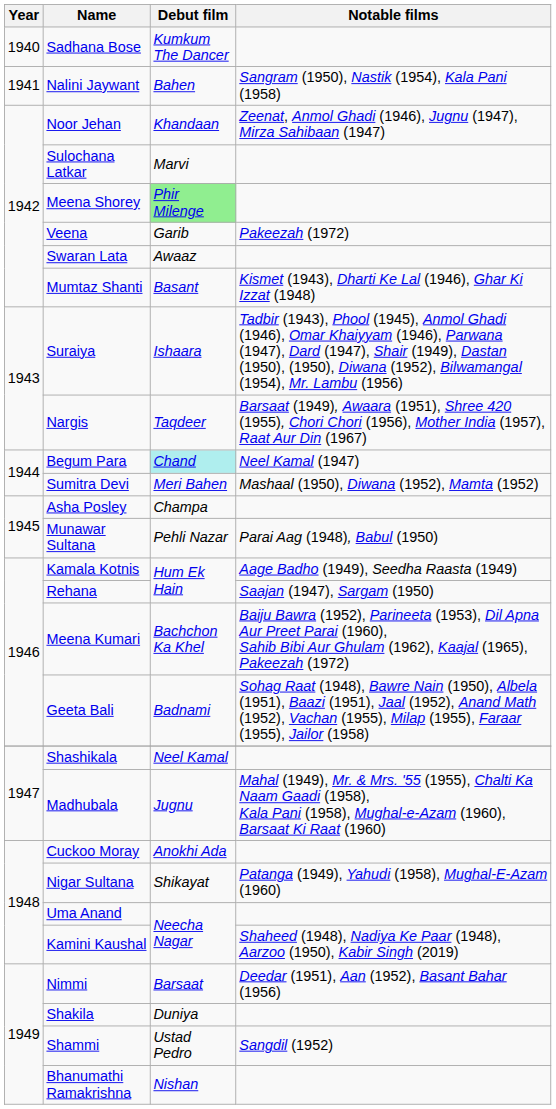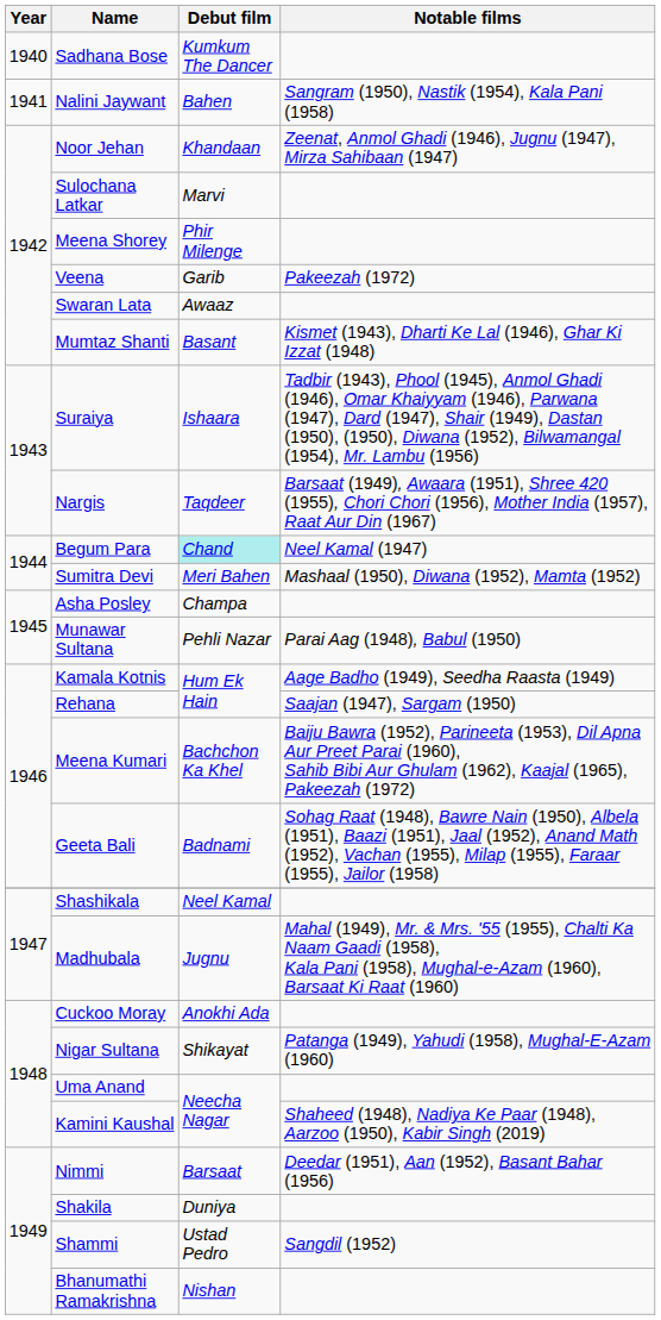Meena Shorey | Debut film: lightgreen background -> no background
